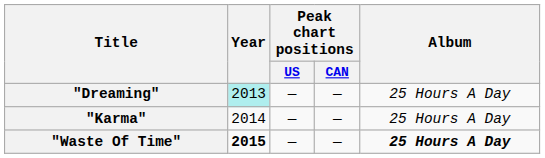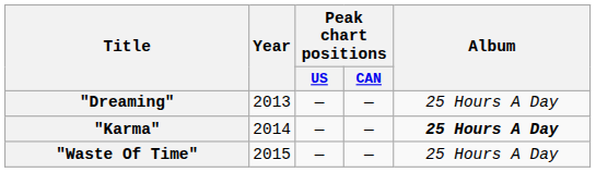"Dreaming" | Year: paleturquoise background -> no background
"Karma" | Album: normal -> bold
"Waste Of Time" | Year: bold -> normal
"Waste Of Time" | Album: bold -> normal
